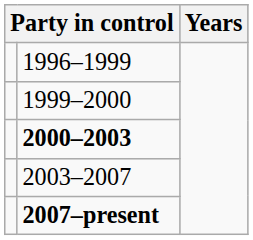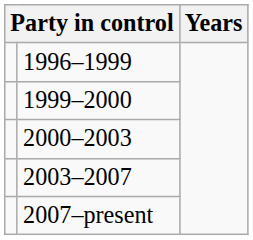2000–2003 | column 2: bold -> normal
2007–present | column 2: bold -> normal
